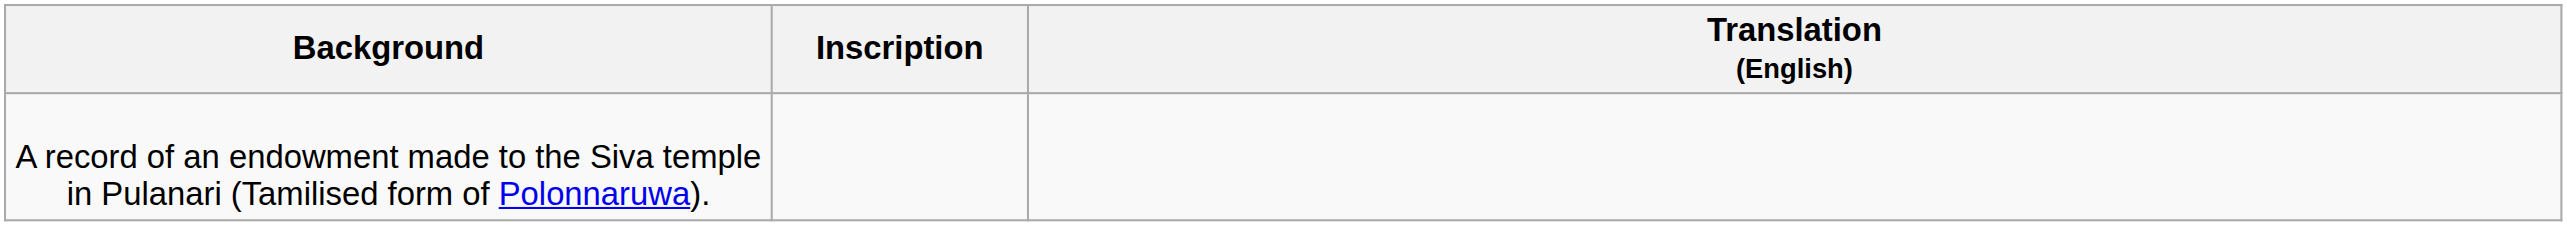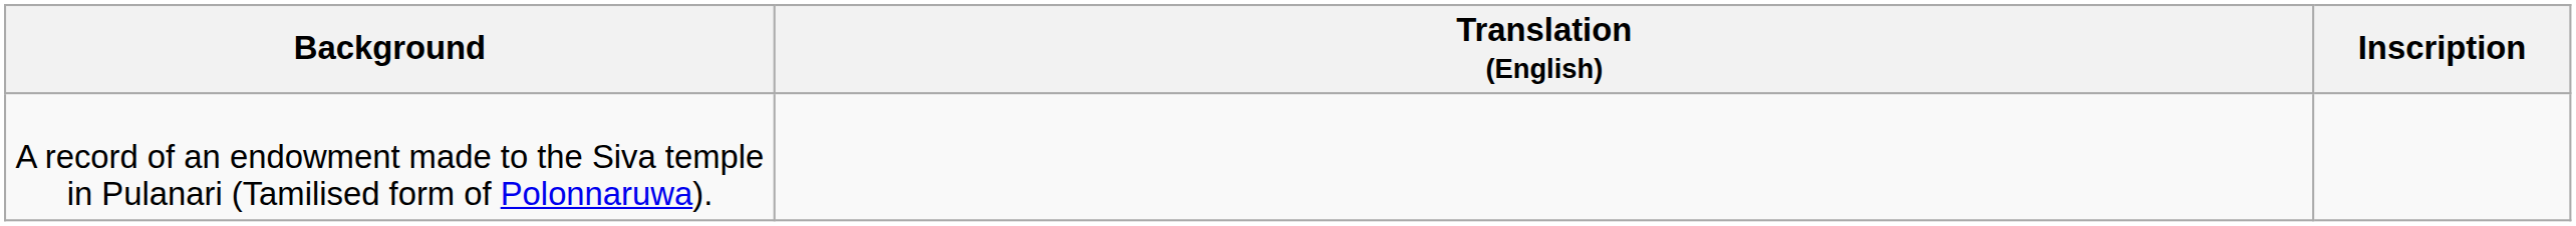columns swapped: Translation (English) <-> Inscription
